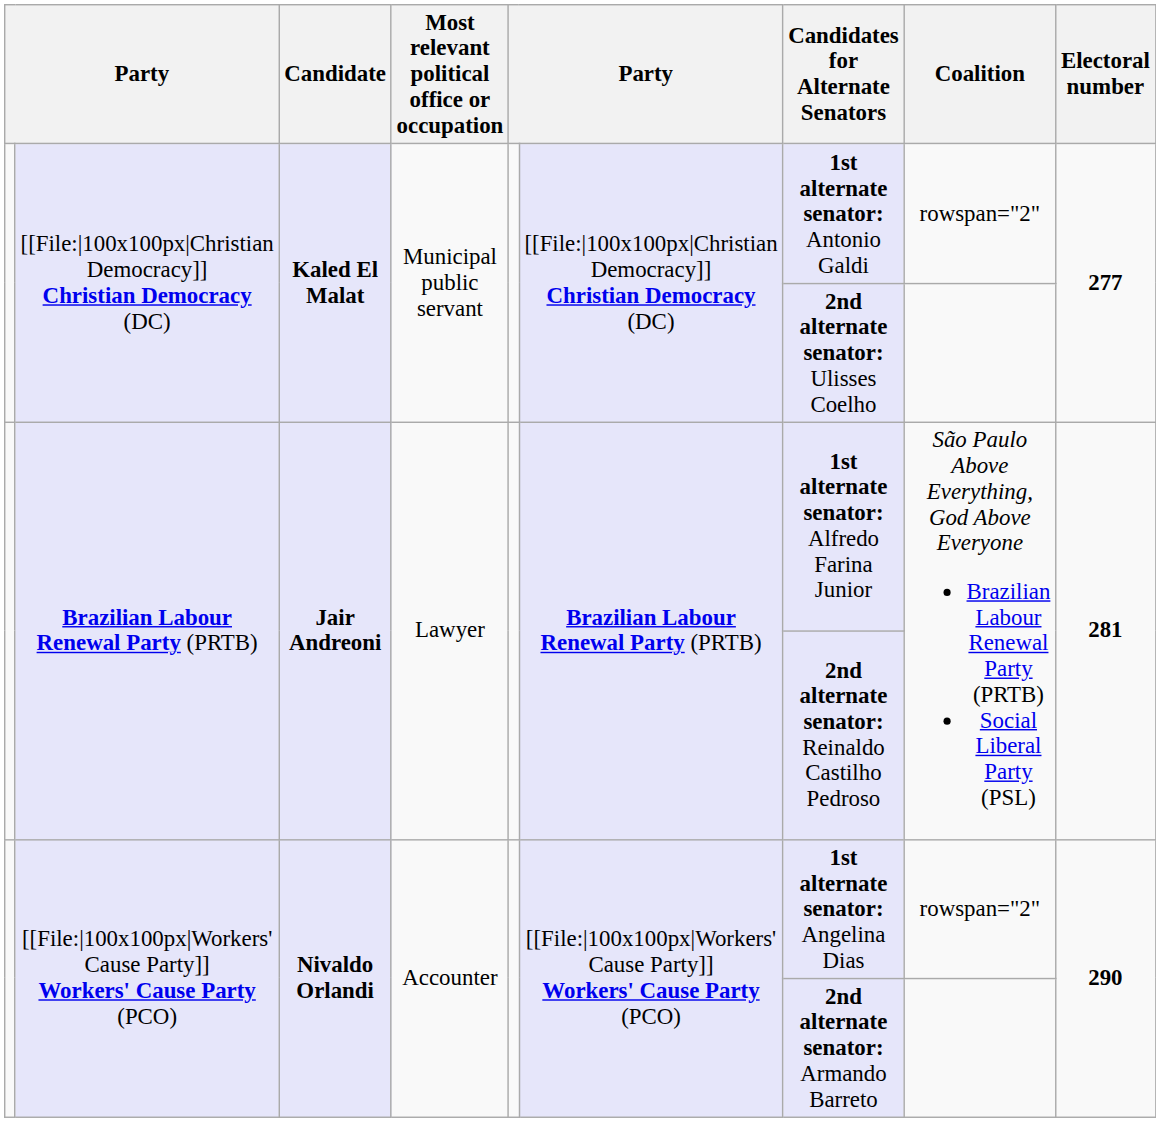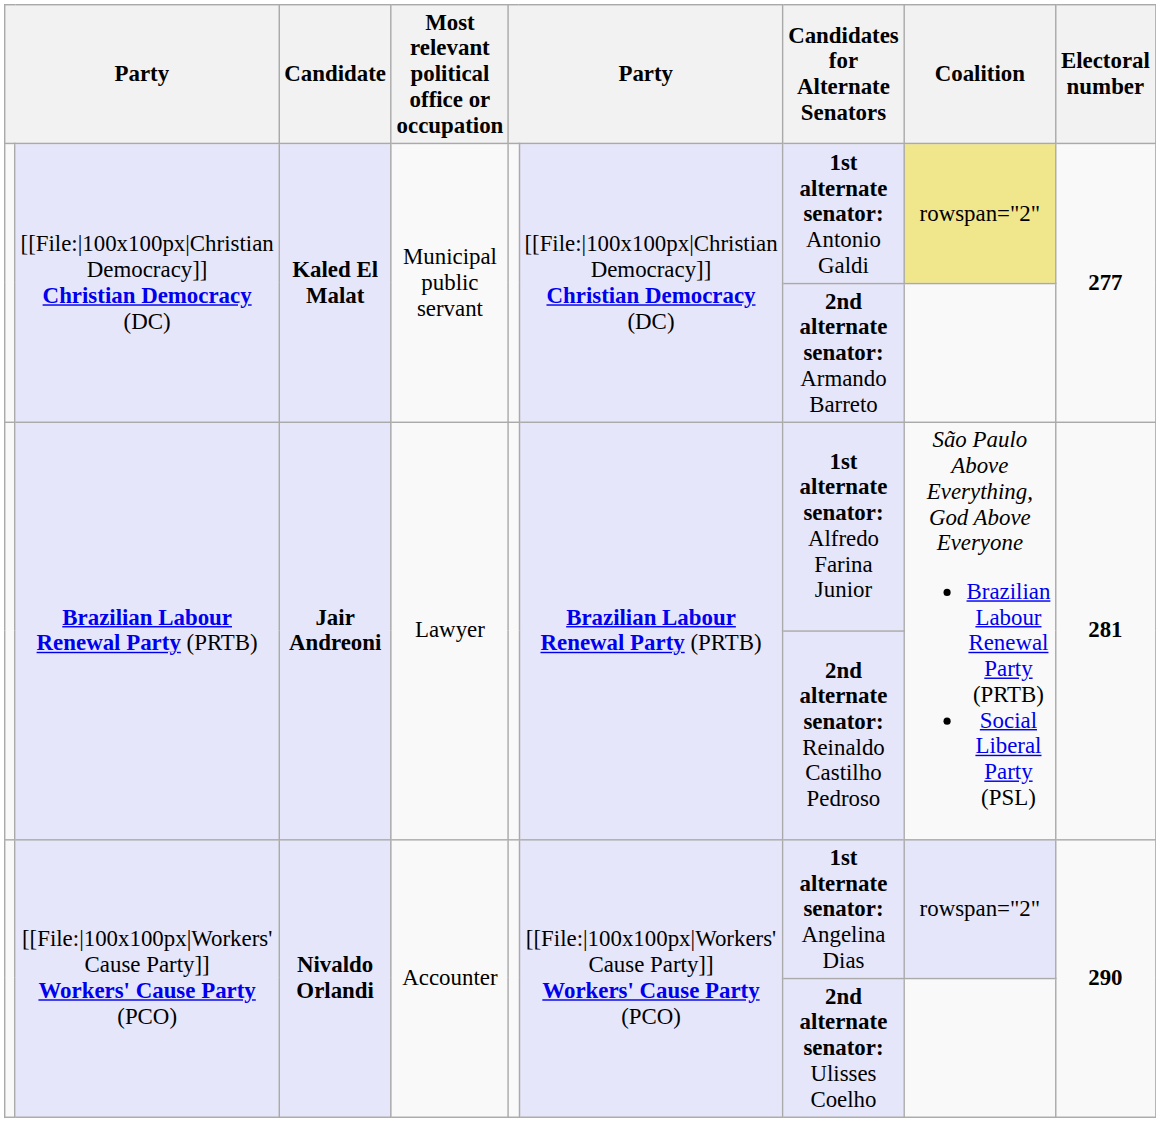row 2 | Coalition: no background -> khaki background
row 3 | Candidates for Alternate Senators: 2nd alternate senator: Ulisses Coelho -> 2nd alternate senator: Armando Barreto
row 6 | Coalition: no background -> lavender background
row 7 | Candidates for Alternate Senators: 2nd alternate senator: Armando Barreto -> 2nd alternate senator: Ulisses Coelho
